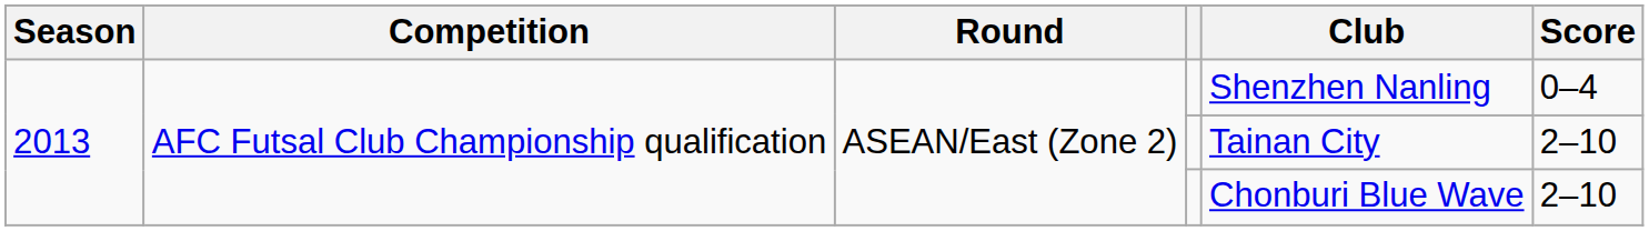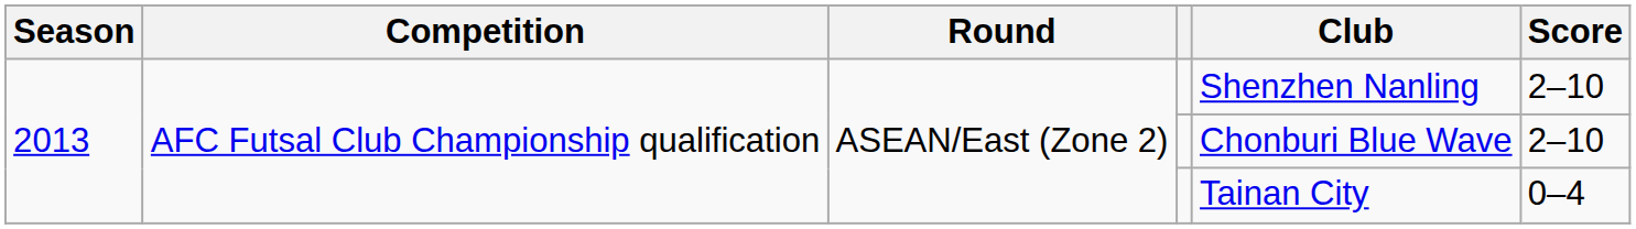row 2 | Score: 0–4 -> 2–10
row 3 | Club: Tainan City -> Chonburi Blue Wave
row 4 | Club: Chonburi Blue Wave -> Tainan City
row 4 | Score: 2–10 -> 0–4
